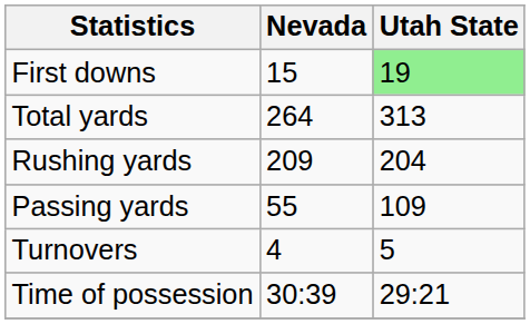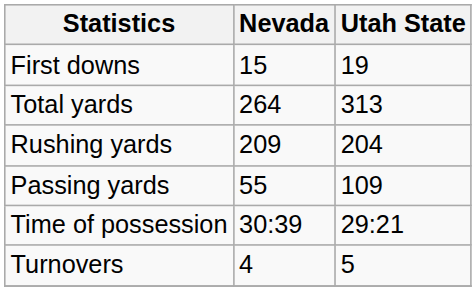First downs | Utah State: lightgreen background -> no background
rows swapped: Turnovers <-> Time of possession
